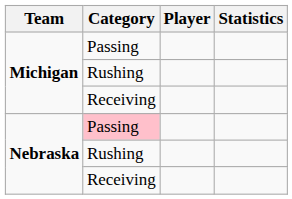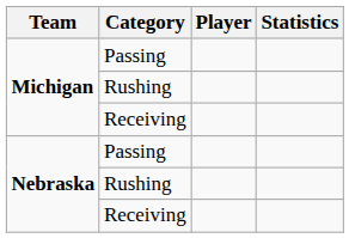Nebraska / Passing | Category: pink background -> no background
